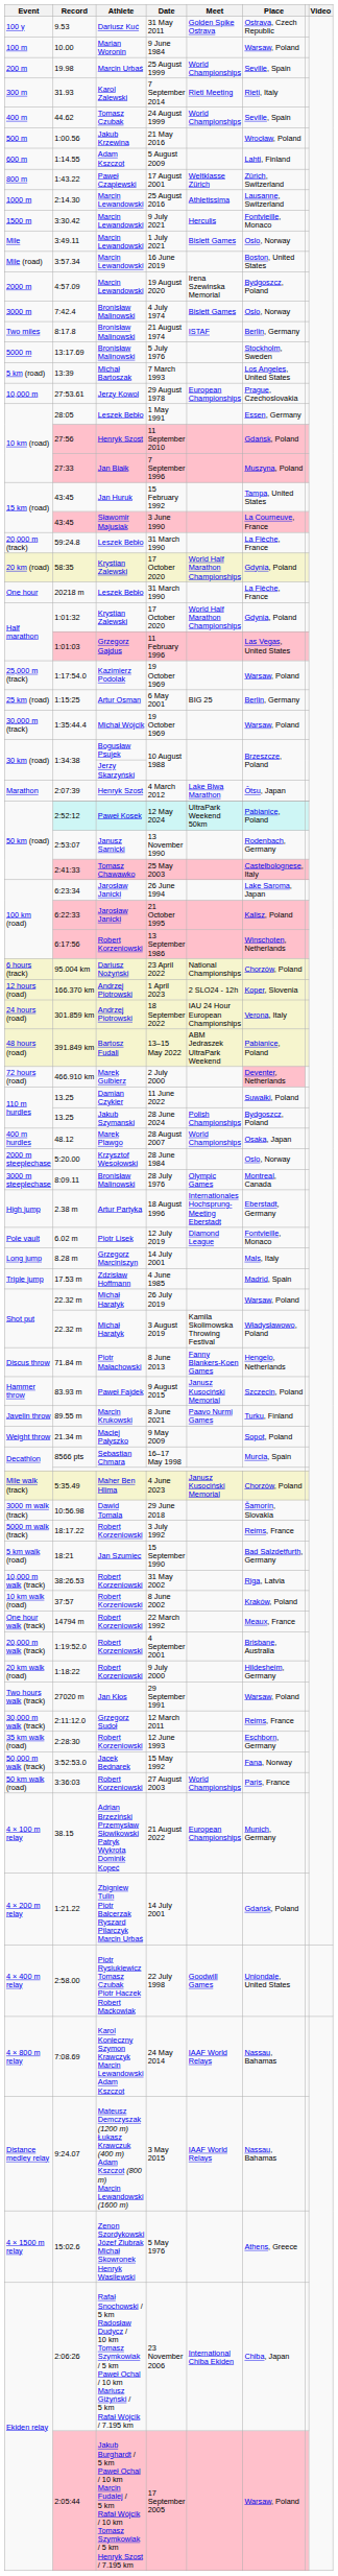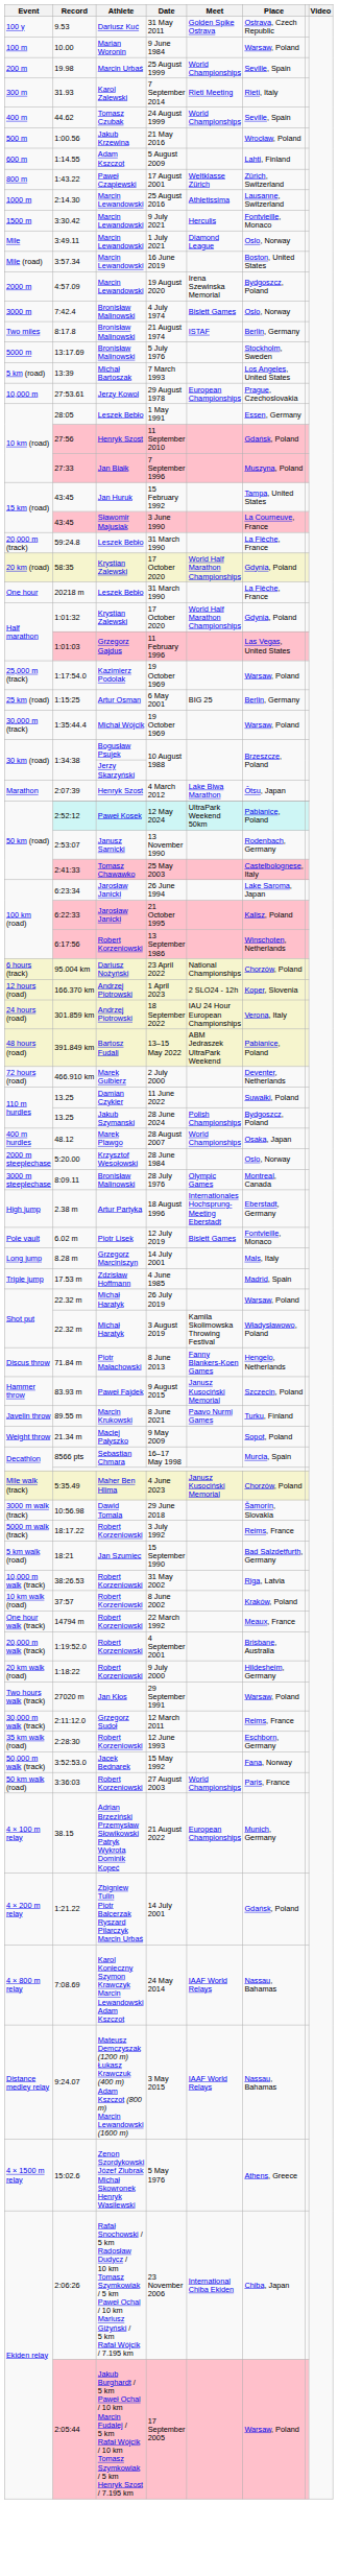1 July 2021 | Meet: Bislett Games -> Diamond League
2 July 2000 | Place: pink background -> no background
12 July 2019 | Meet: Diamond League -> Bislett Games
- row: 4 × 400 m relay | 2:58.00 | Piotr Rysiukiewicz Tomasz Czubak Piotr Haczek Robert Maćkowiak | 22 July 1998 | Goodwill Games | Uniondale, United States
